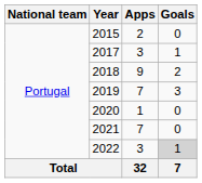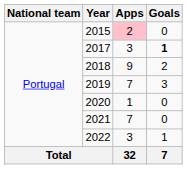2015 | Apps: no background -> pink background
2017 | Goals: normal -> bold
2022 | Goals: lightgrey background -> no background
